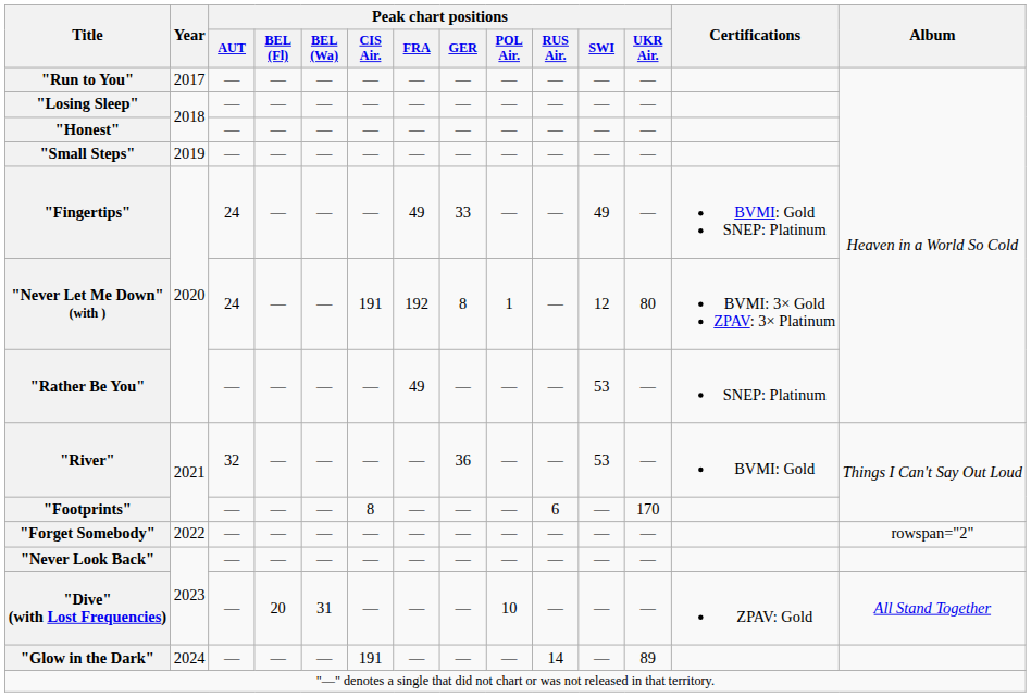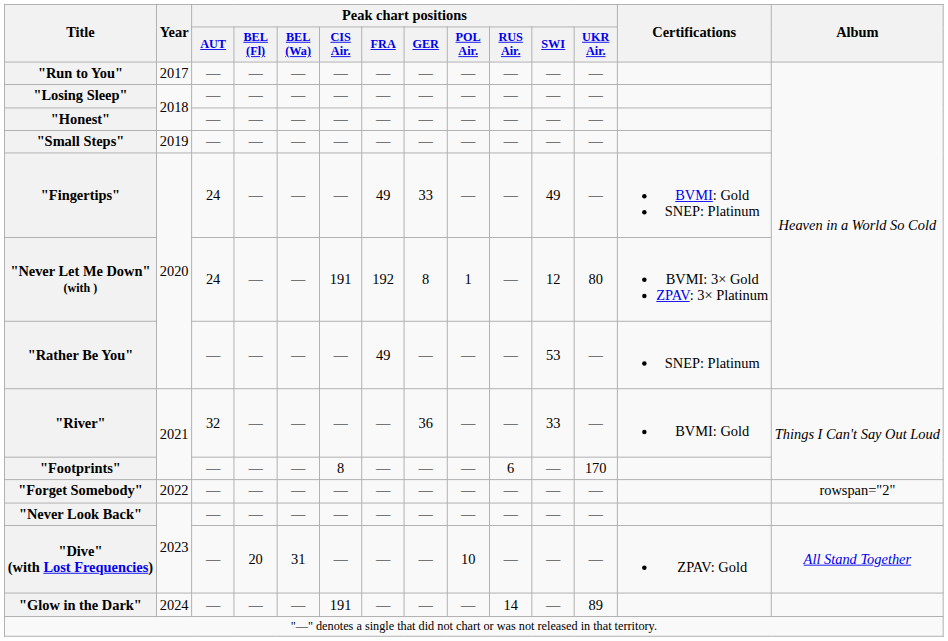"River" | Peak chart positions / SWI: 53 -> 33
